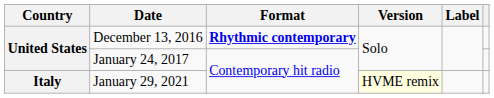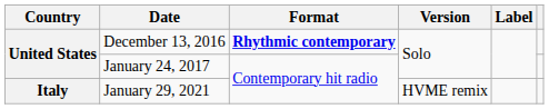January 29, 2021 | Version: lightyellow background -> no background
